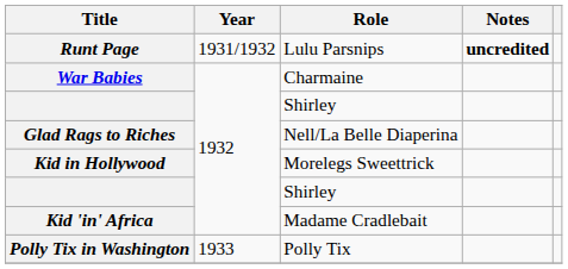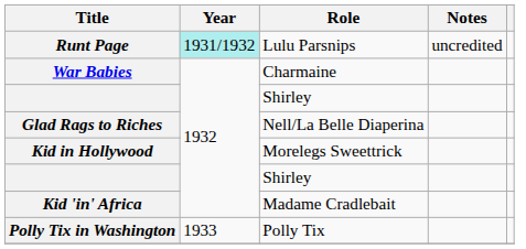Runt Page | Year: no background -> paleturquoise background
Runt Page | Notes: bold -> normal
